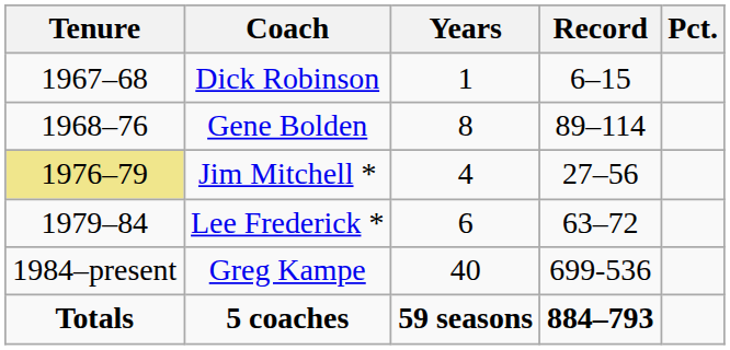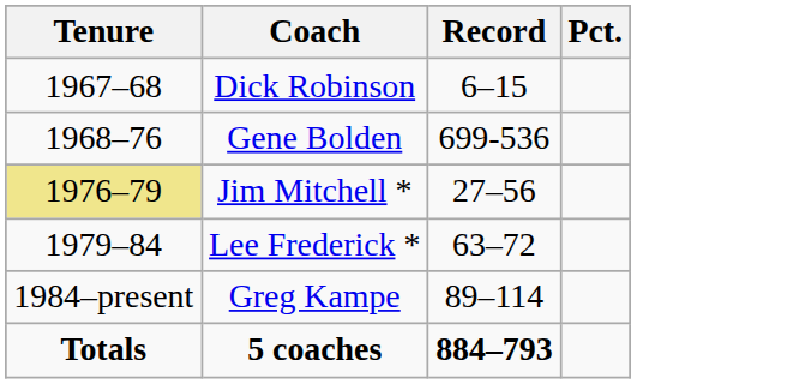- column: Years | 1 | 8 | 4 | 6 | 40 | 59 seasons
Gene Bolden | Record: 89–114 -> 699-536
Greg Kampe | Record: 699-536 -> 89–114
